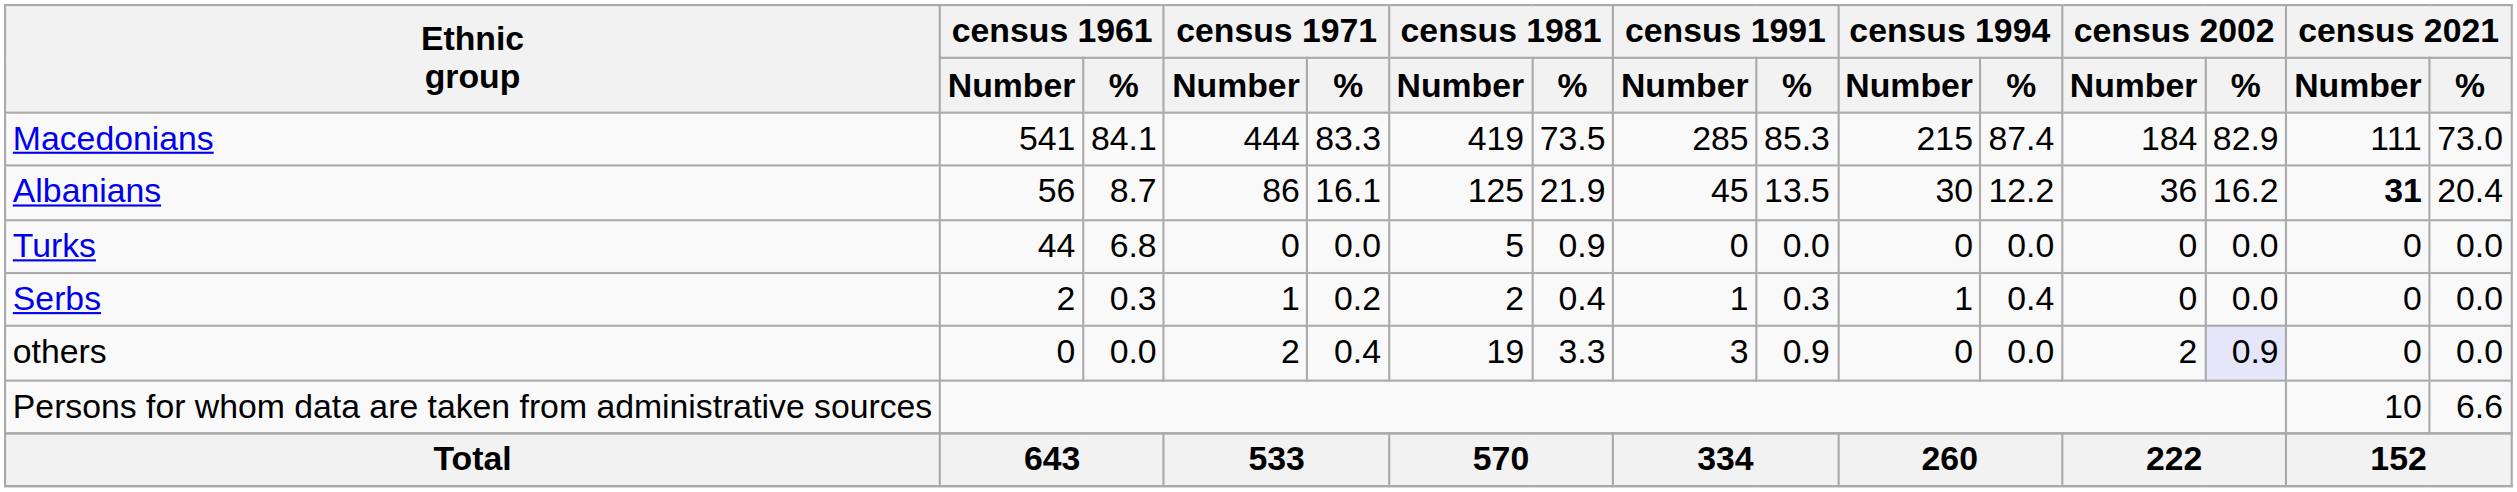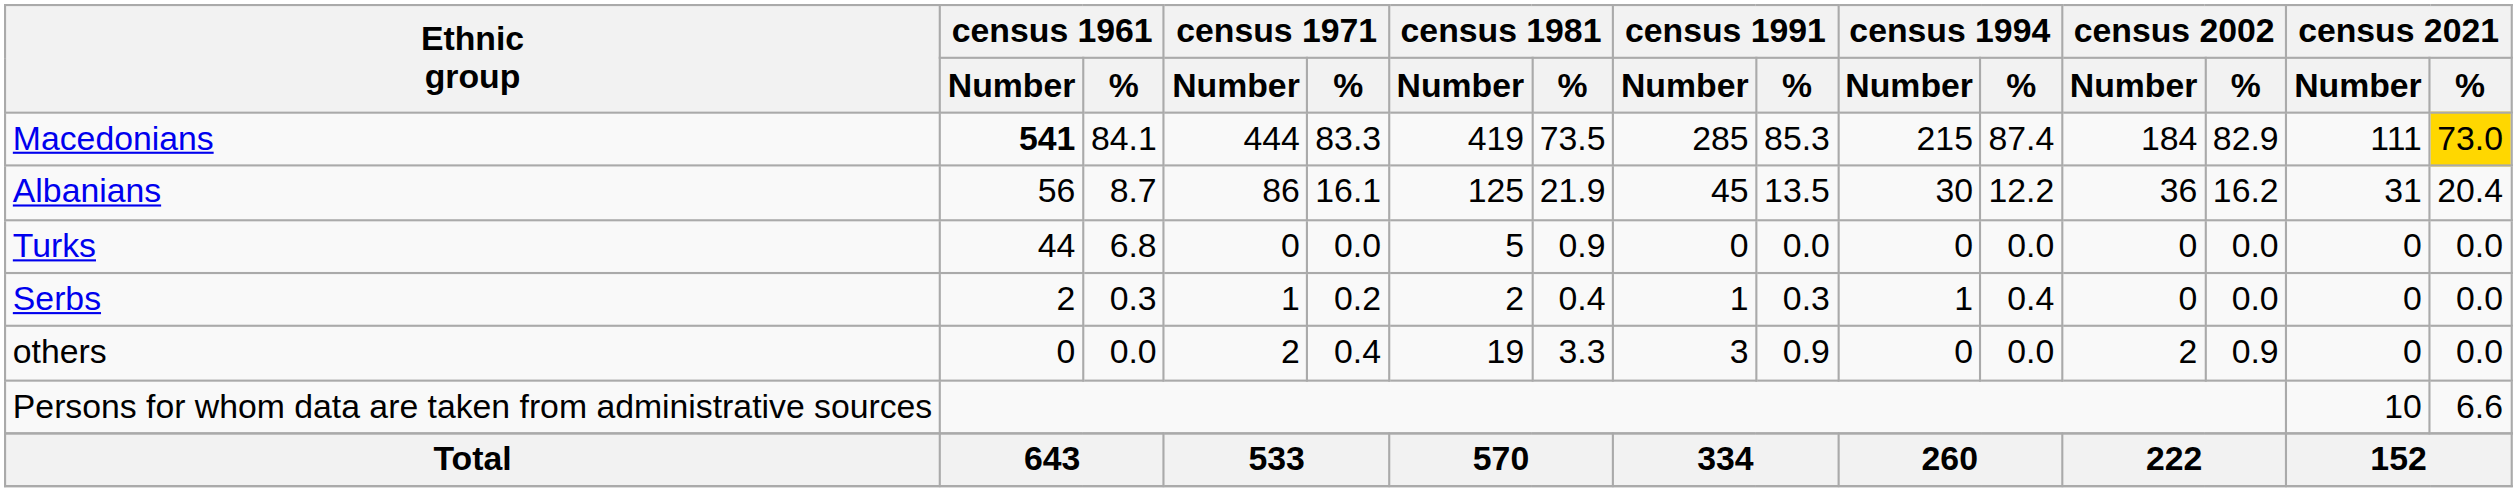Macedonians | census 1961 / Number: normal -> bold
Macedonians | census 2021 / %: no background -> gold background
Albanians | census 2021 / Number: bold -> normal
others | census 2002 / %: lavender background -> no background
